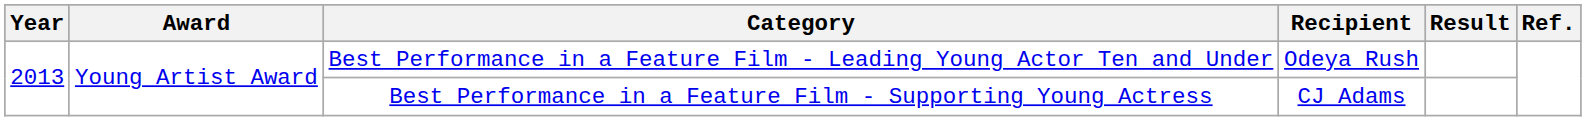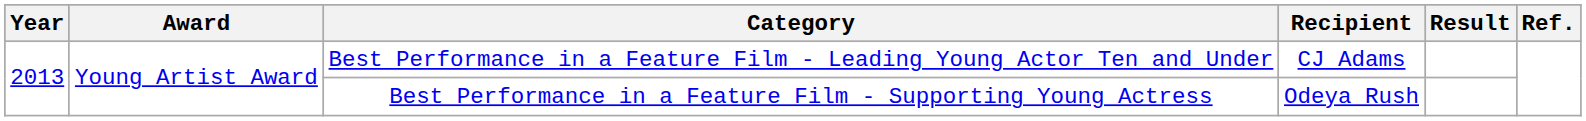row 2 | Recipient: Odeya Rush -> CJ Adams
row 3 | Recipient: CJ Adams -> Odeya Rush
